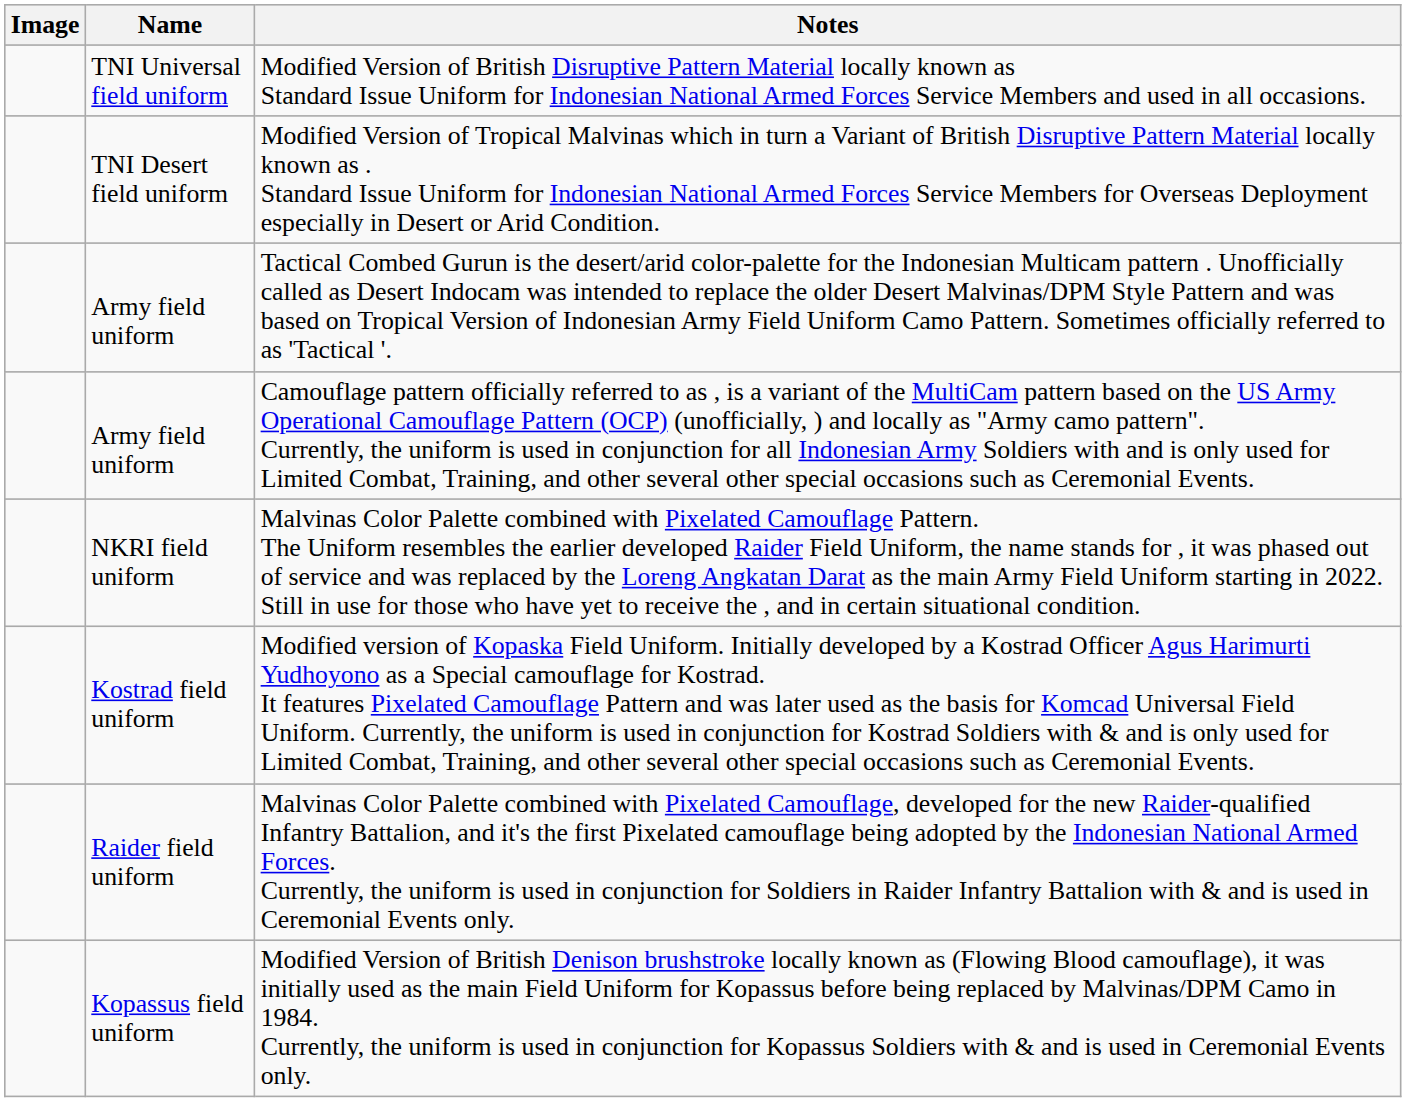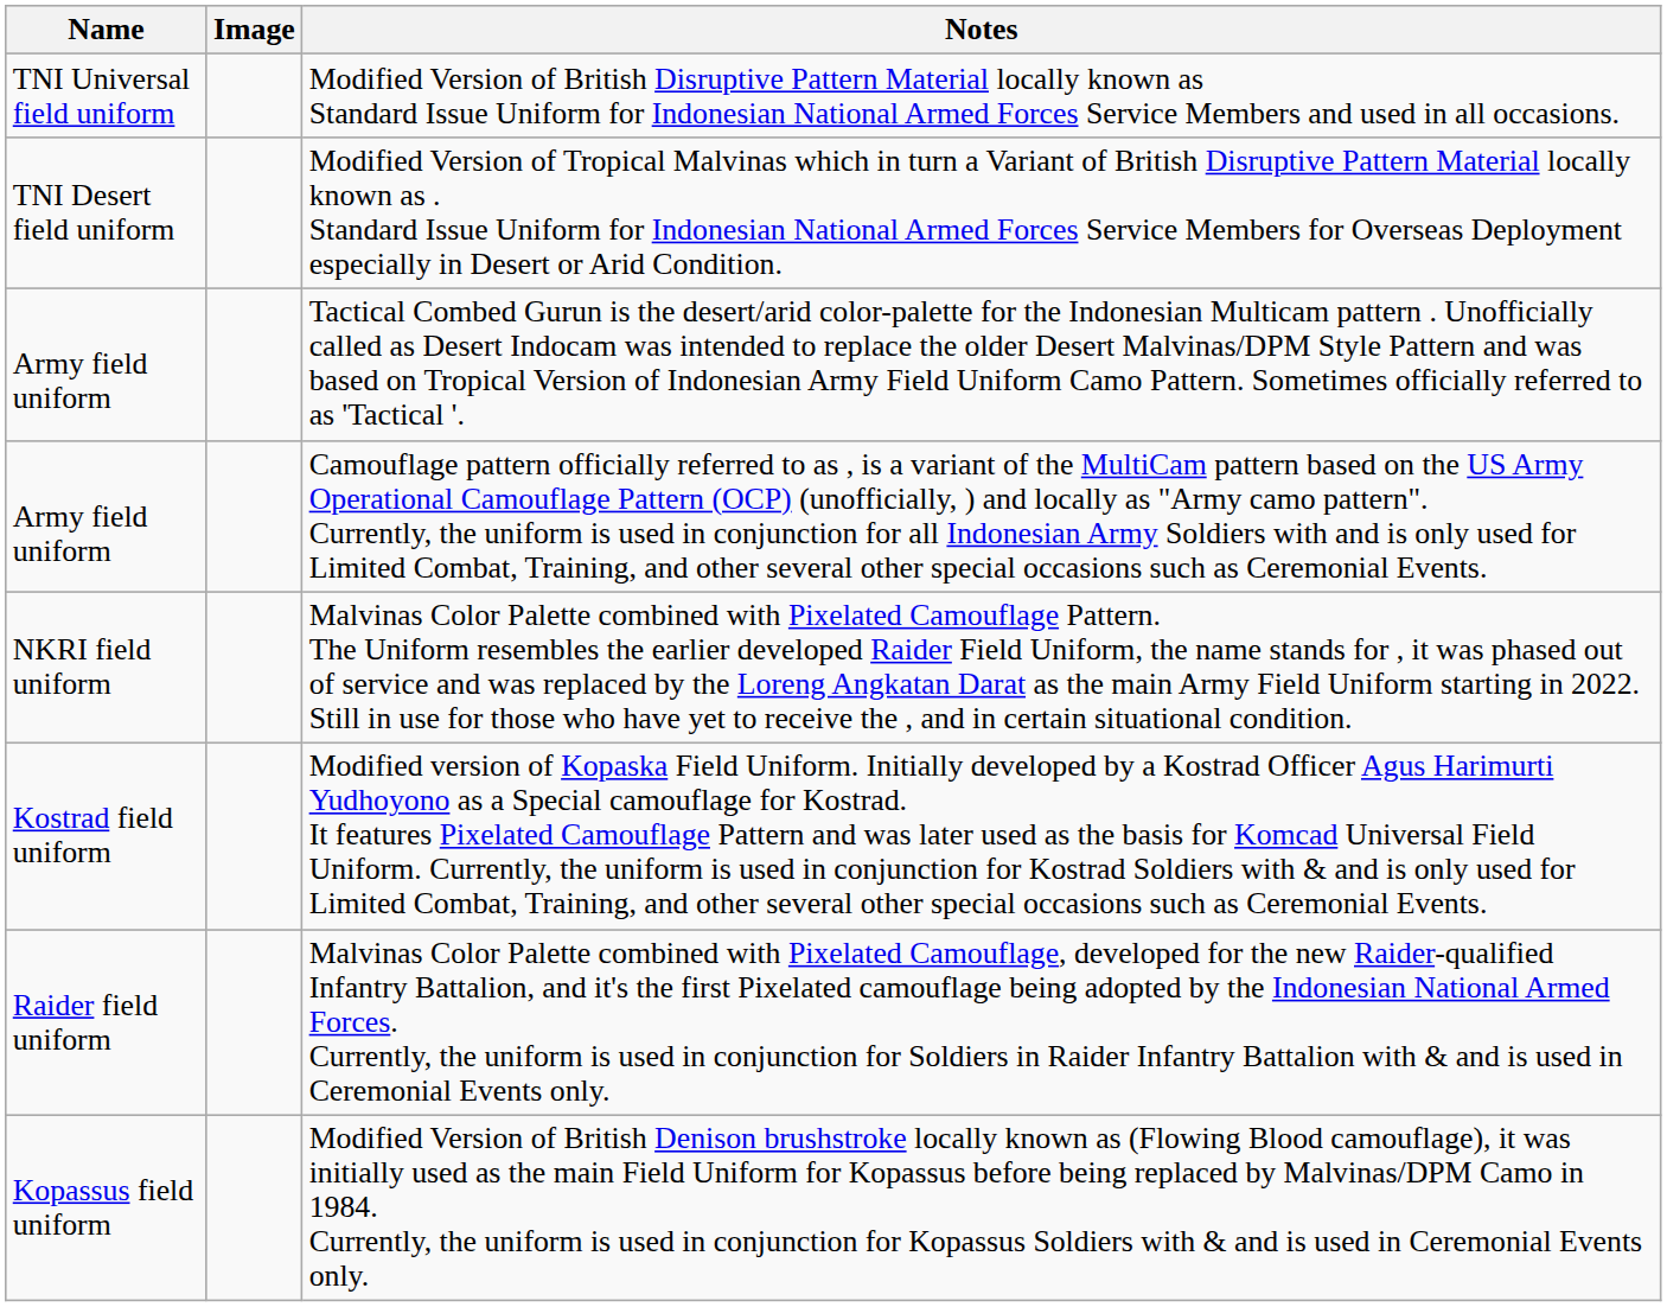columns swapped: Name <-> Image
